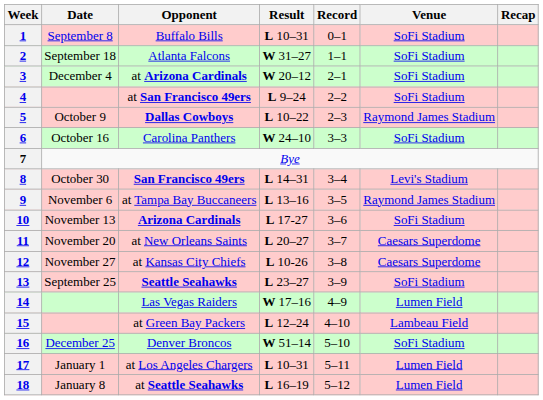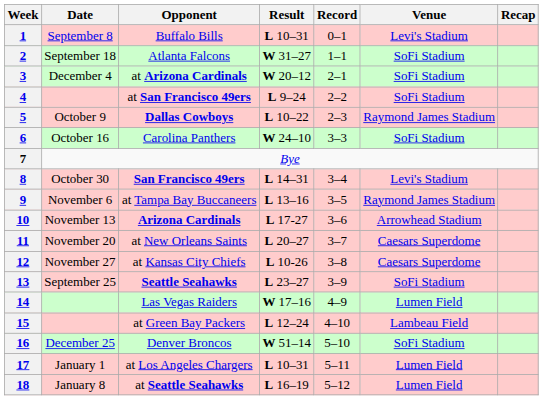1 | Venue: SoFi Stadium -> Levi's Stadium
10 | Venue: SoFi Stadium -> Arrowhead Stadium
